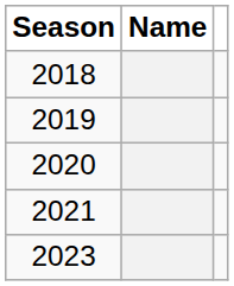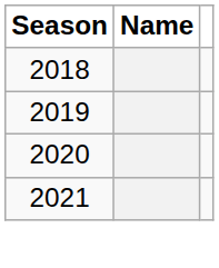- row: 2023
